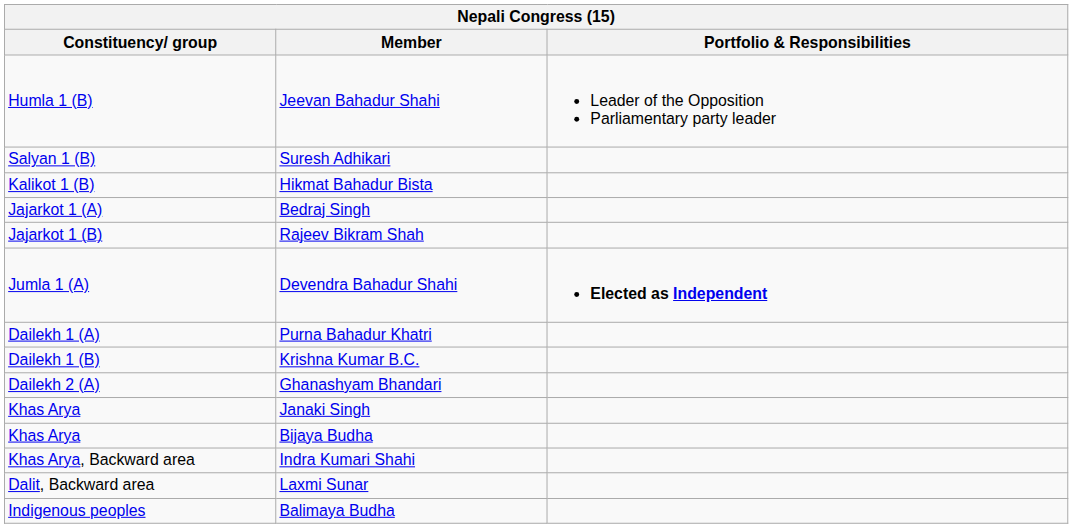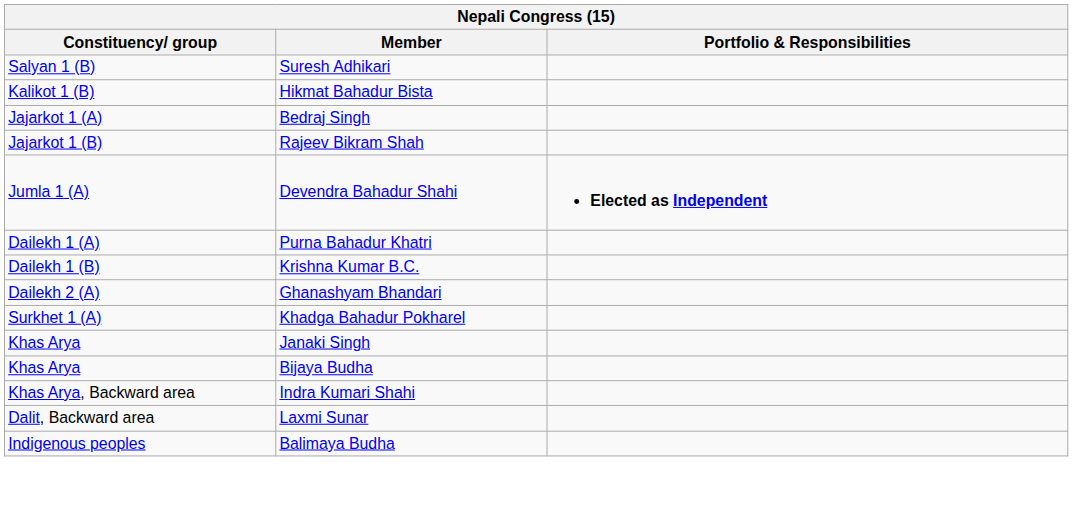- row: Humla 1 (B) | Jeevan Bahadur Shahi | Leader of the Opposition Parliamentary party leader
+ row: Surkhet 1 (A) | Khadga Bahadur Pokharel
